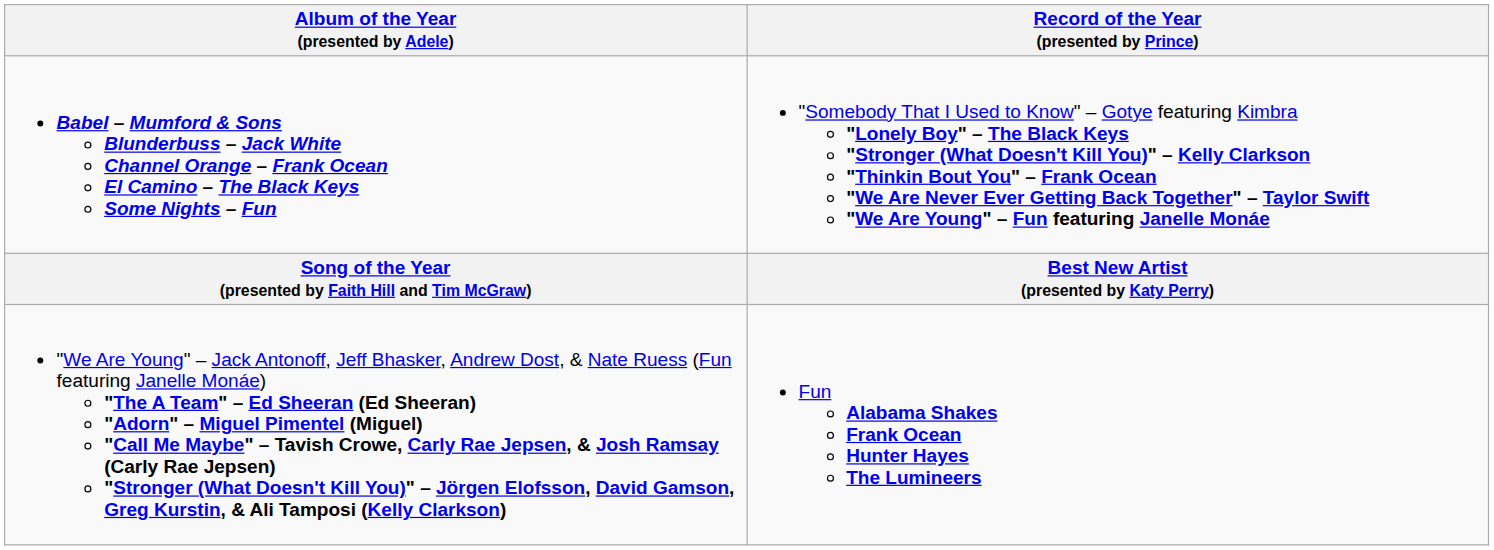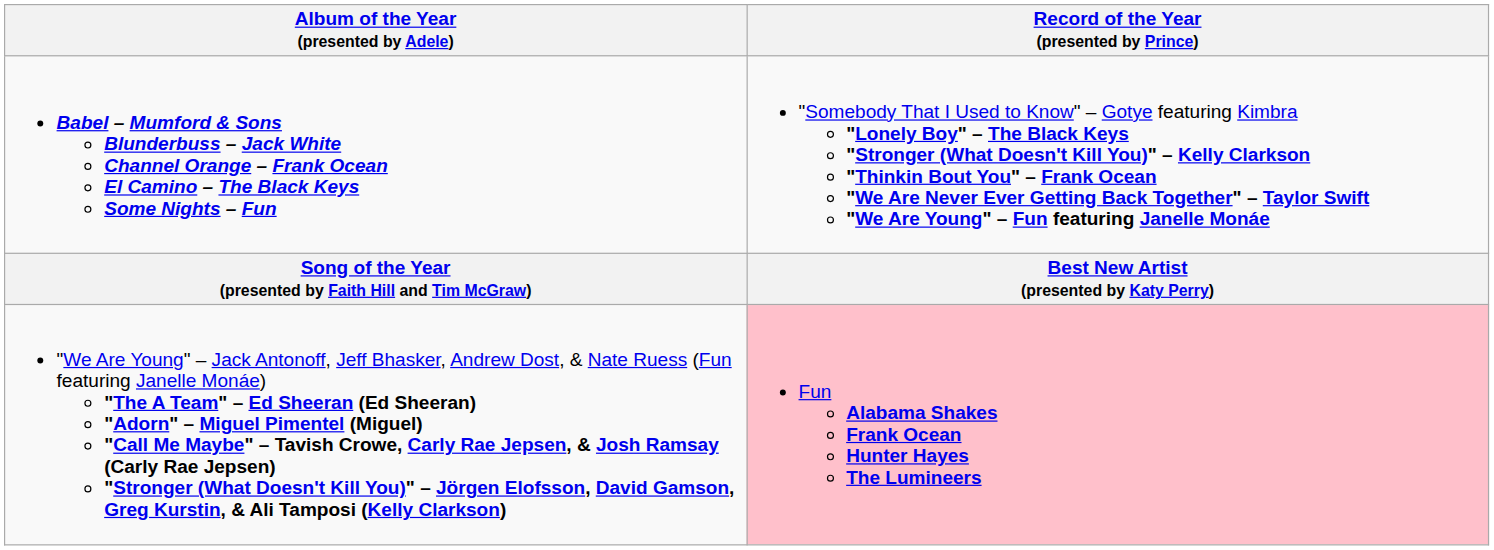row 4 | Record of the Year (presented by Prince): no background -> pink background
